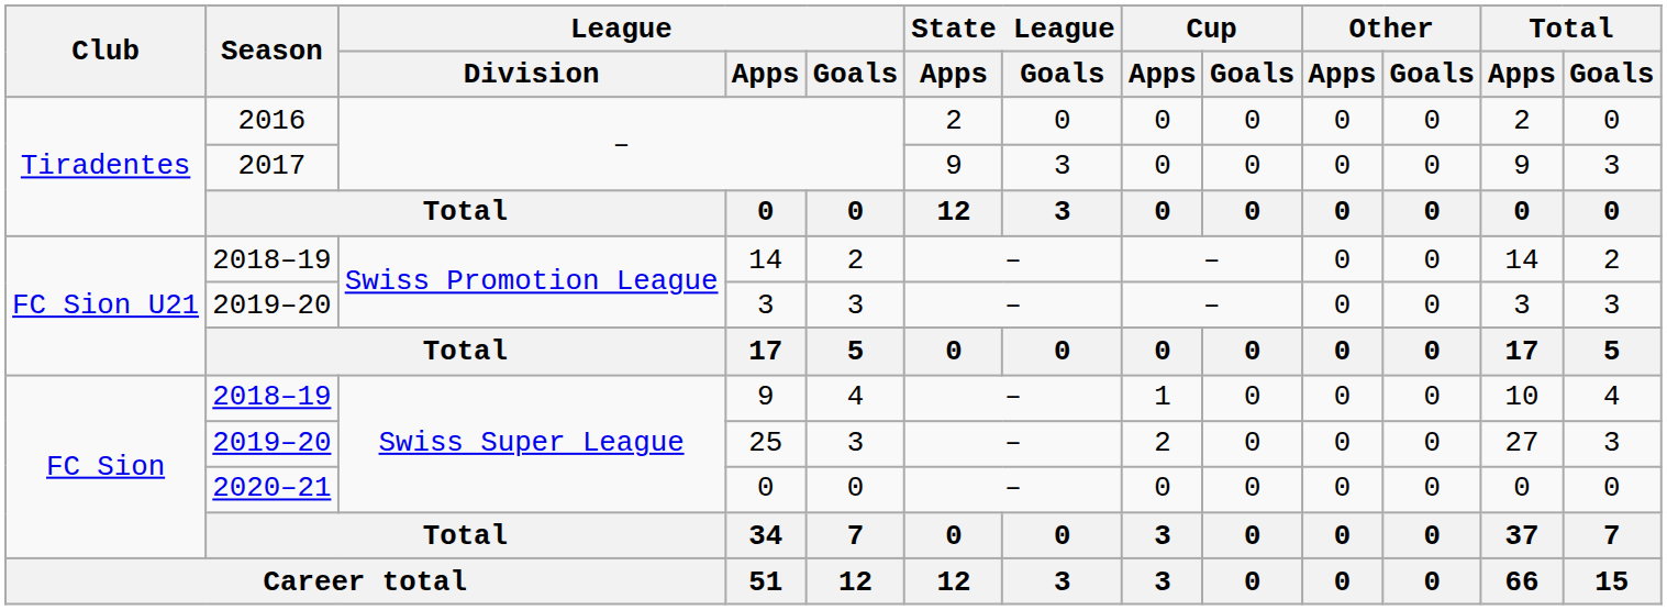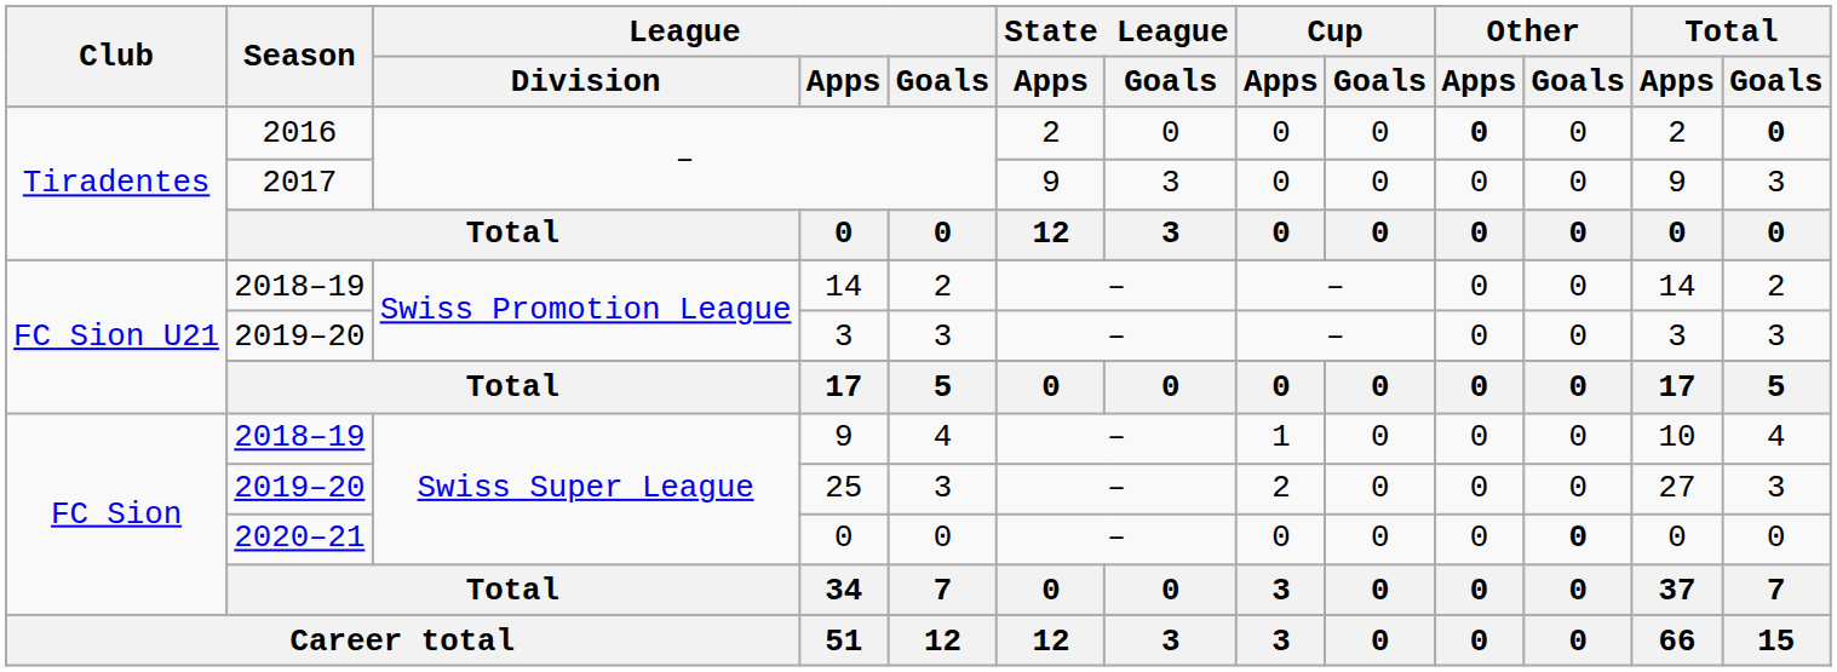2016 / – | Other / Apps: normal -> bold
2016 / – | Total / Goals: normal -> bold
2020–21 / 0 | Other / Goals: normal -> bold
